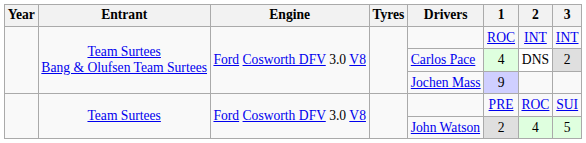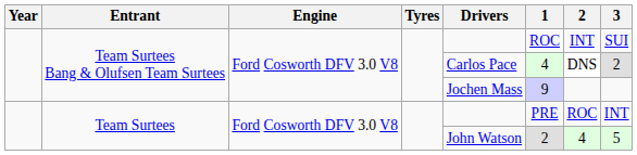row 2 | 3: INT -> SUI
row 5 | 3: SUI -> INT
